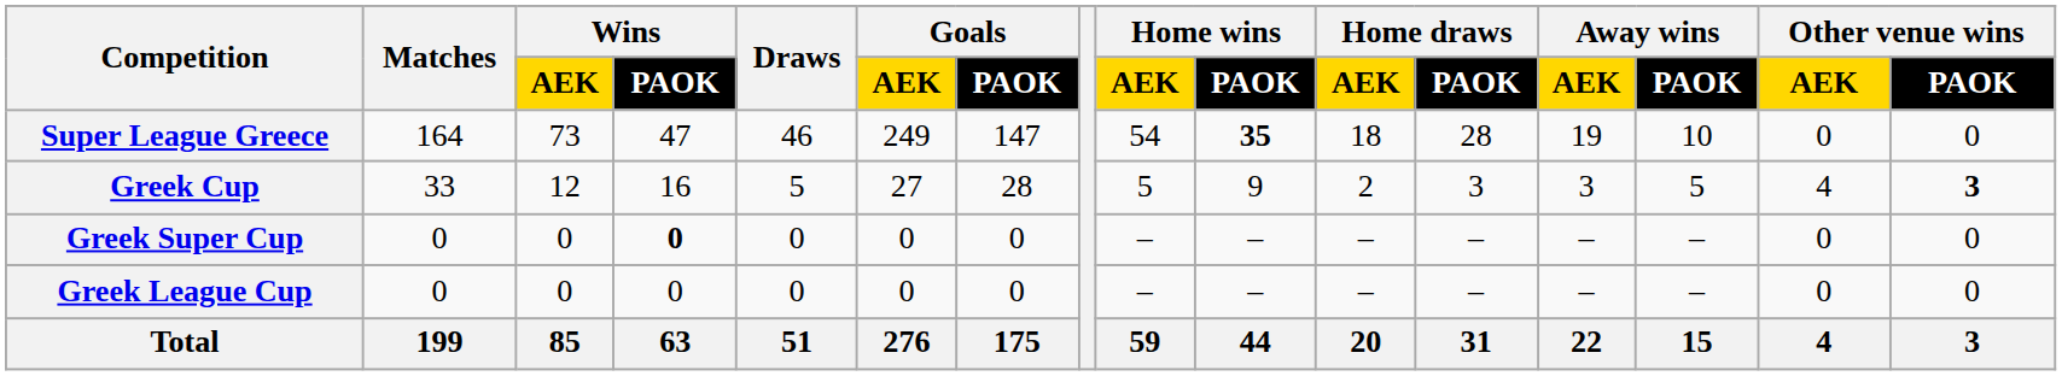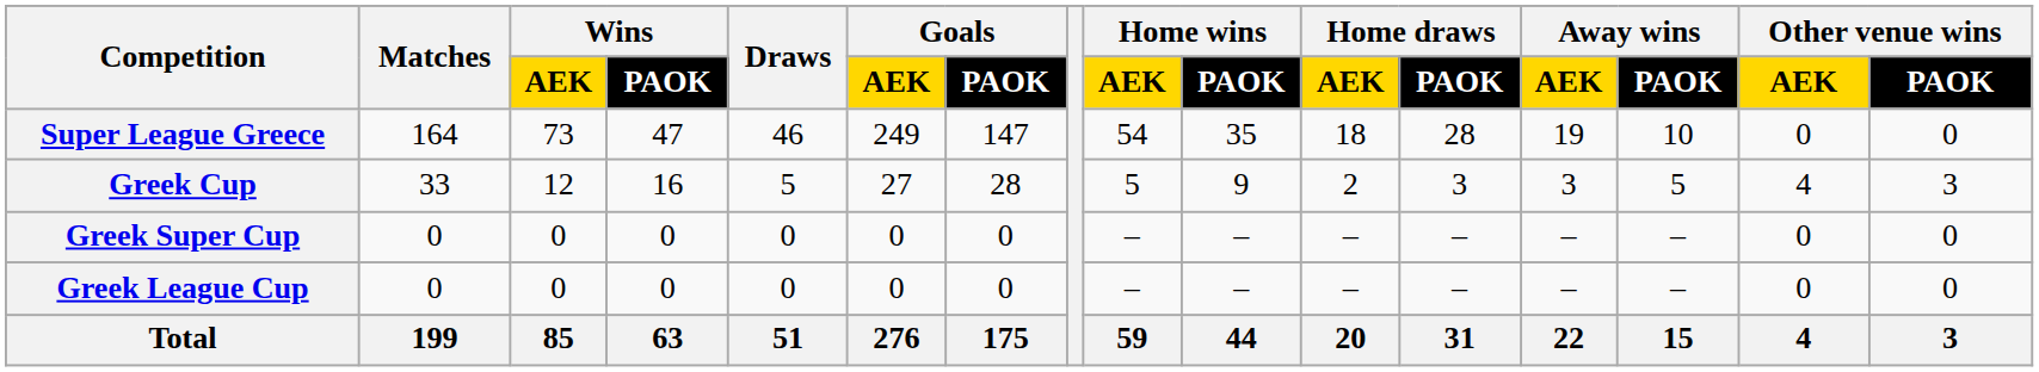Super League Greece | Home wins / PAOK: bold -> normal
Greek Cup | Other venue wins / PAOK: bold -> normal
Greek Super Cup | Wins / PAOK: bold -> normal
